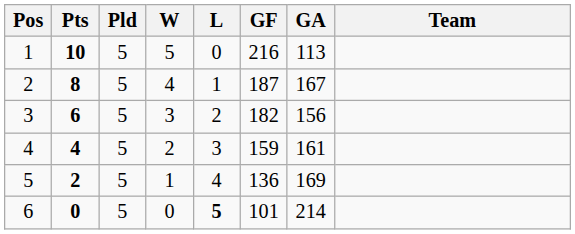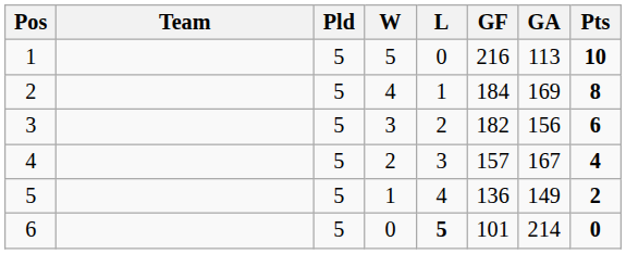columns swapped: Team <-> Pts
row 3 | GF: 187 -> 184
row 3 | GA: 167 -> 169
row 5 | GF: 159 -> 157
row 5 | GA: 161 -> 167
row 6 | GA: 169 -> 149
